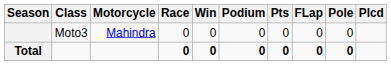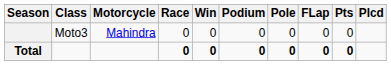columns swapped: Pole <-> Pts
